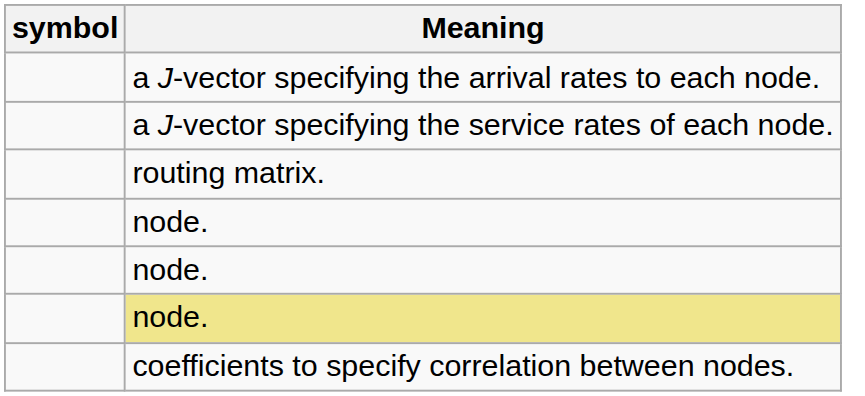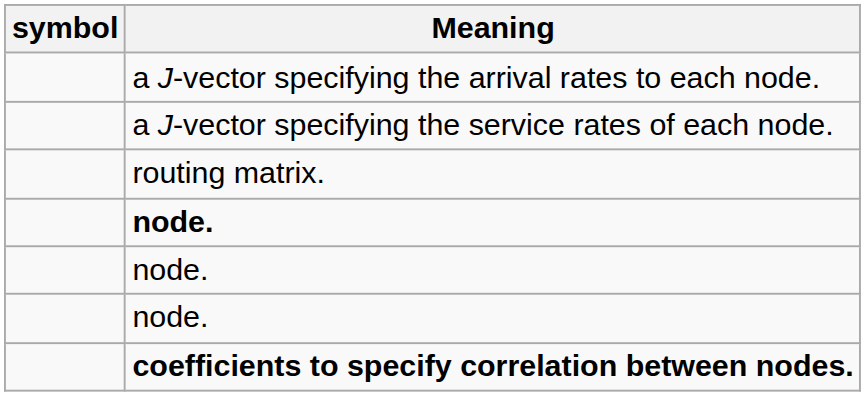row 5 | Meaning: normal -> bold
row 7 | Meaning: khaki background -> no background
row 8 | Meaning: normal -> bold
